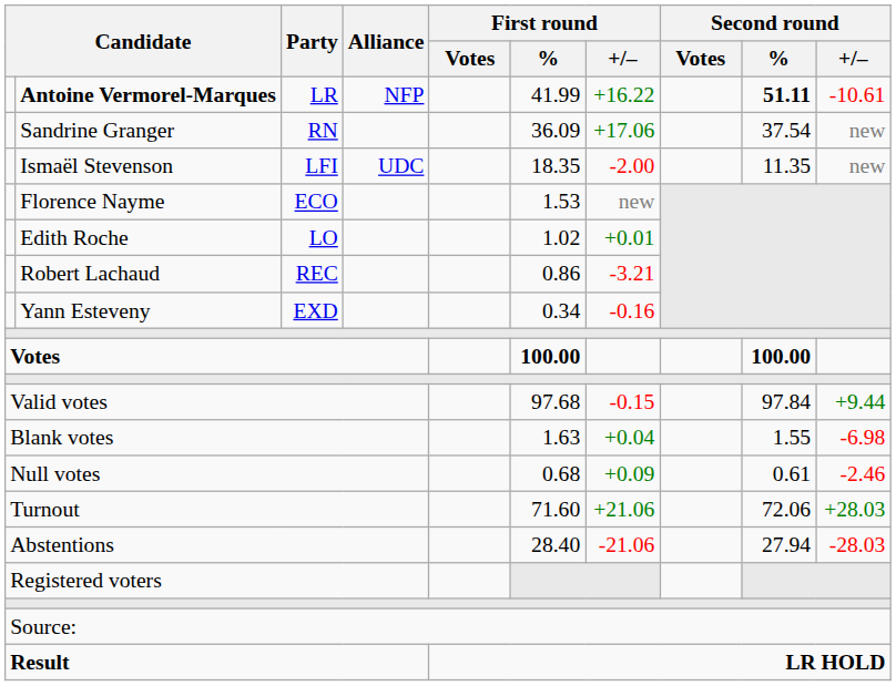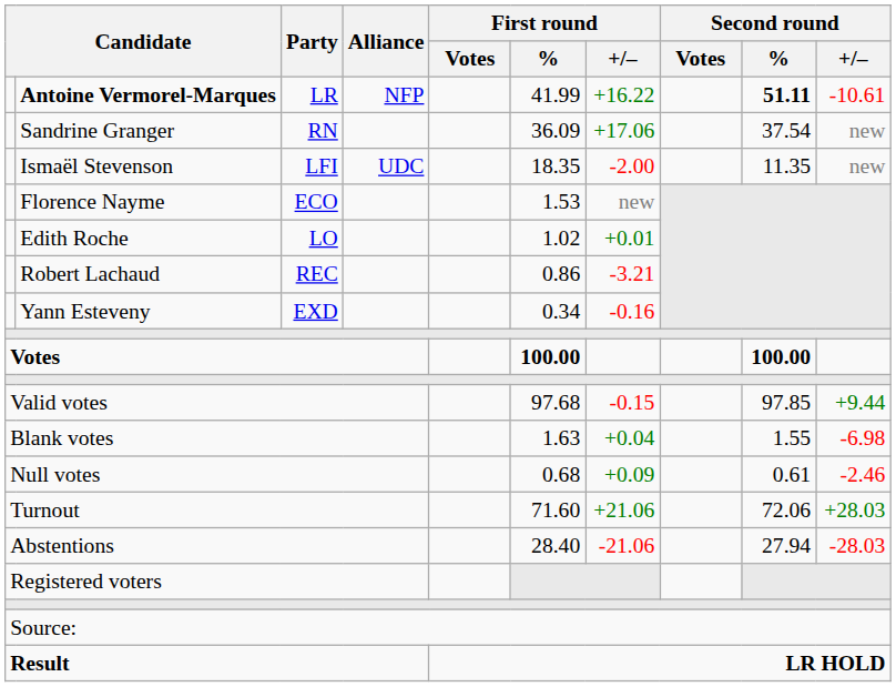Valid votes | Second round / %: 97.84 -> 97.85
